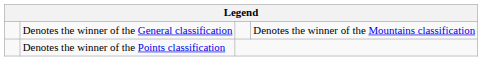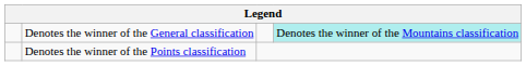Denotes the winner of the General classification | column 4: no background -> paleturquoise background
